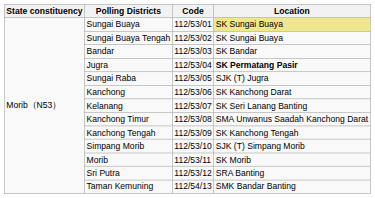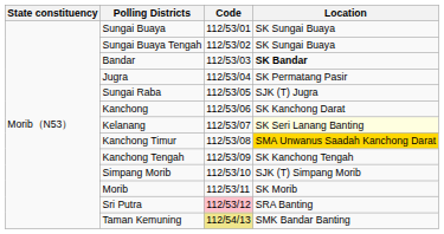Sungai Buaya | Location: khaki background -> no background
Bandar | Location: normal -> bold
Jugra | Location: bold -> normal
Kelanang | Location: no background -> lightyellow background
Kanchong Timur | Location: no background -> gold background
Sri Putra | Code: no background -> pink background
Taman Kemuning | Code: no background -> khaki background
